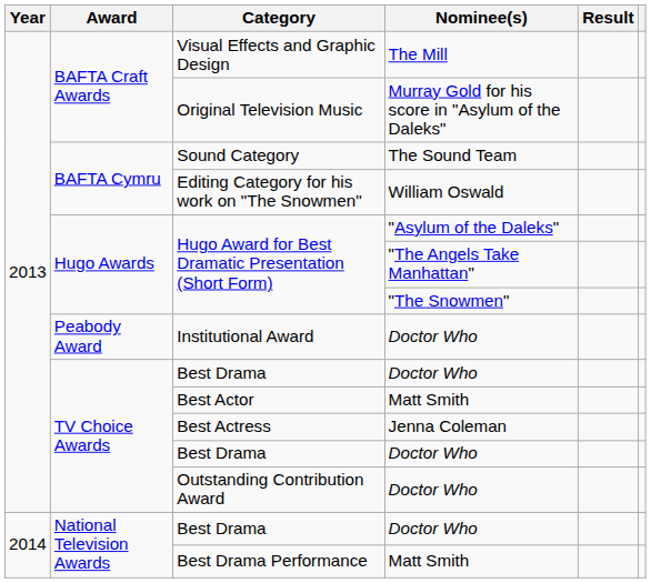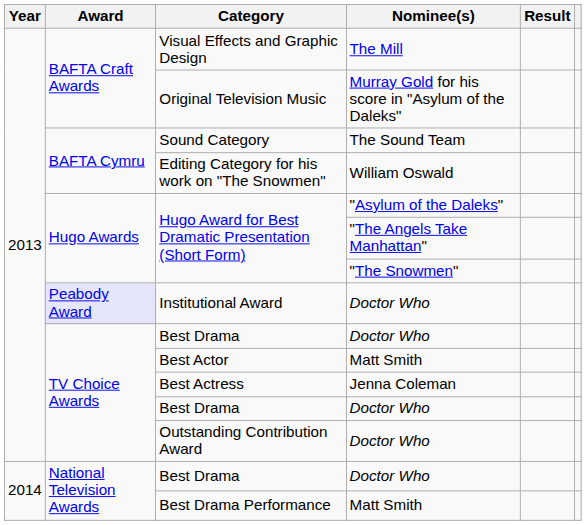Institutional Award | Award: no background -> lavender background
